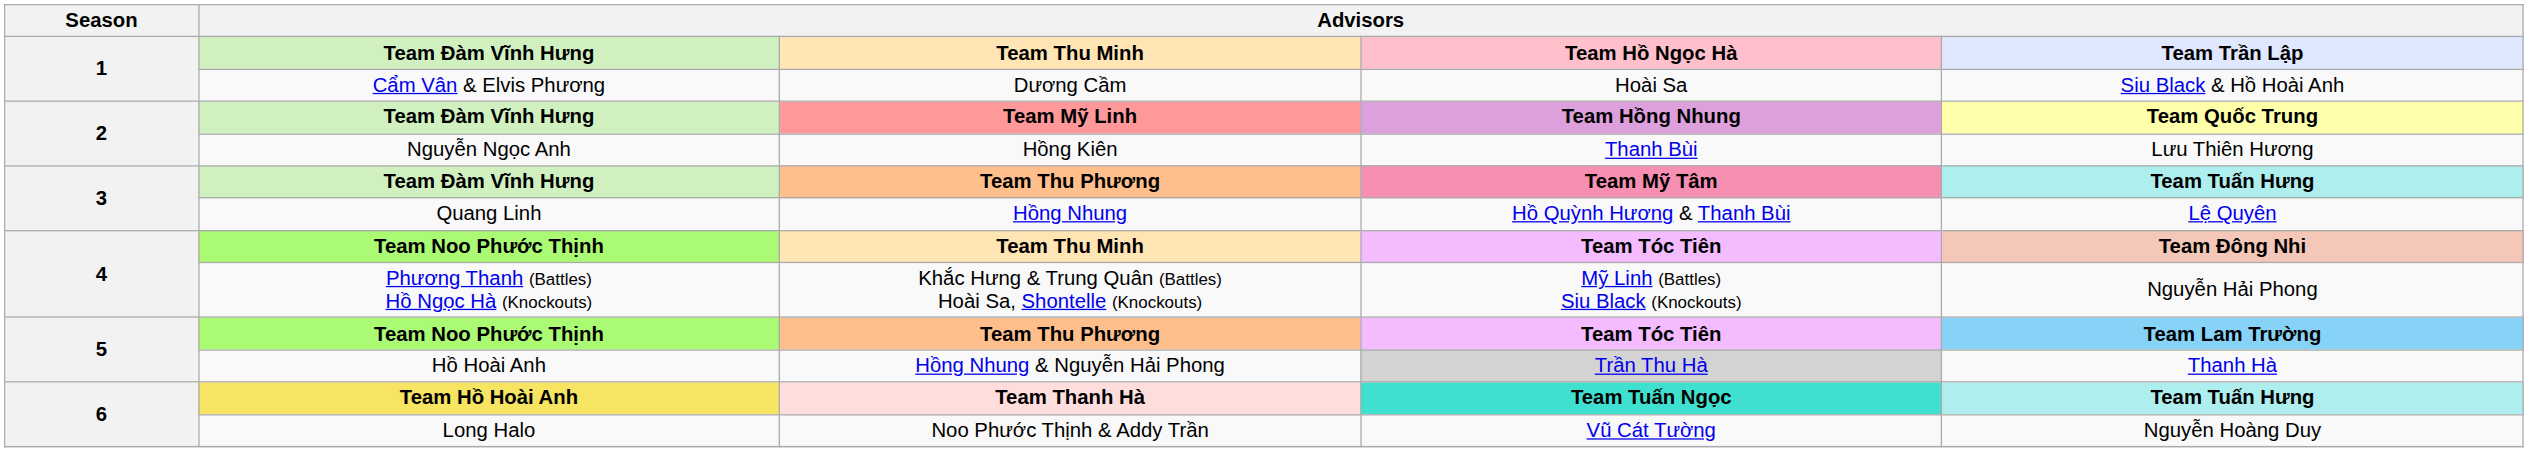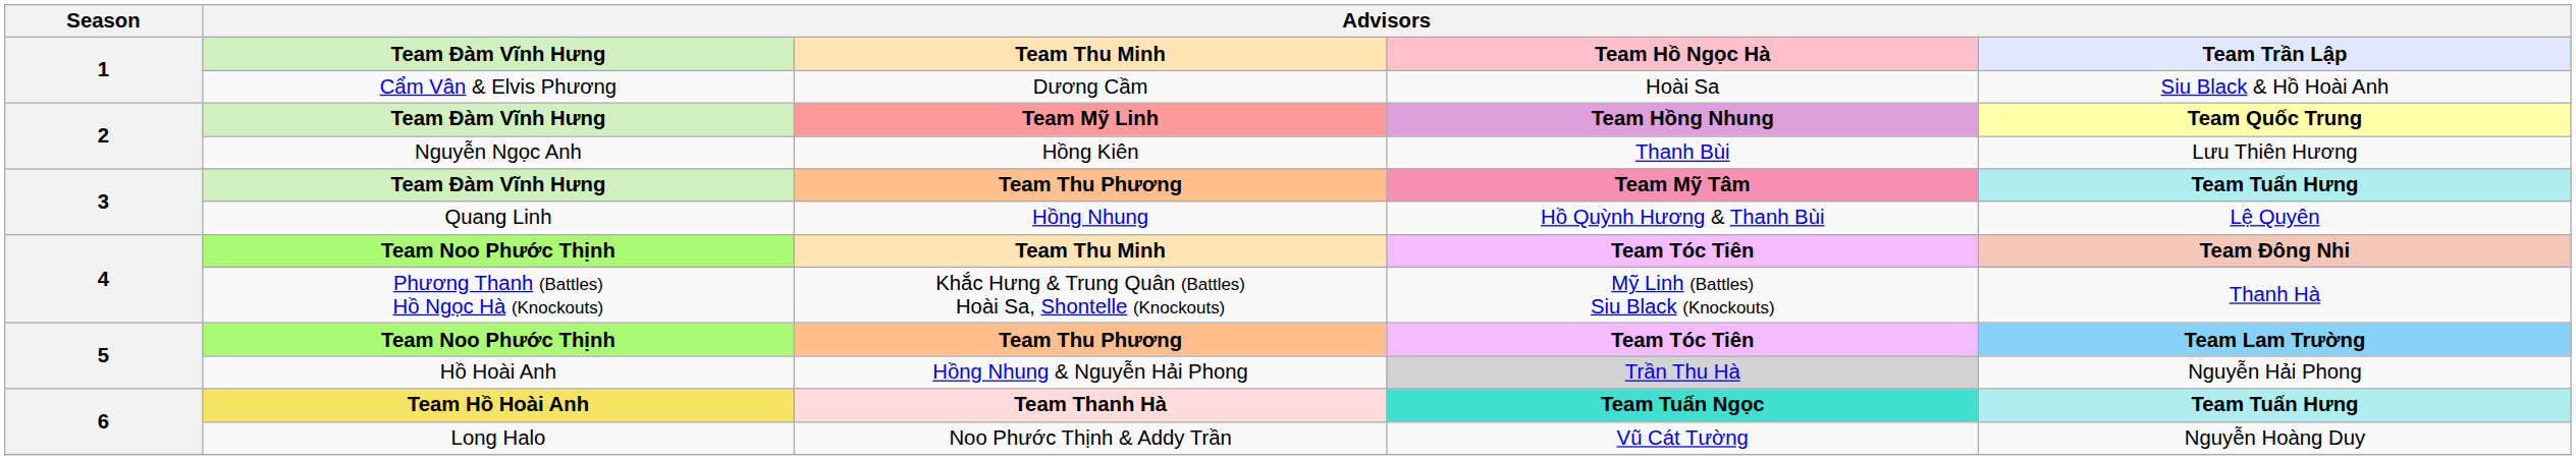Phương Thanh (Battles) Hồ Ngọc Hà (Knockouts) | Advisors / Team Trần Lập: Nguyễn Hải Phong -> Thanh Hà
Hồ Hoài Anh | Advisors / Team Trần Lập: Thanh Hà -> Nguyễn Hải Phong
